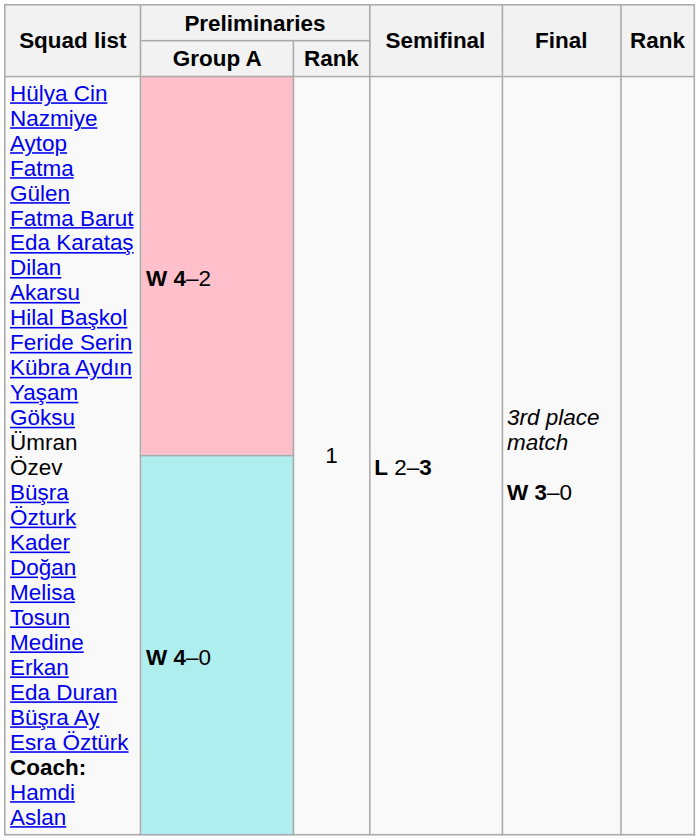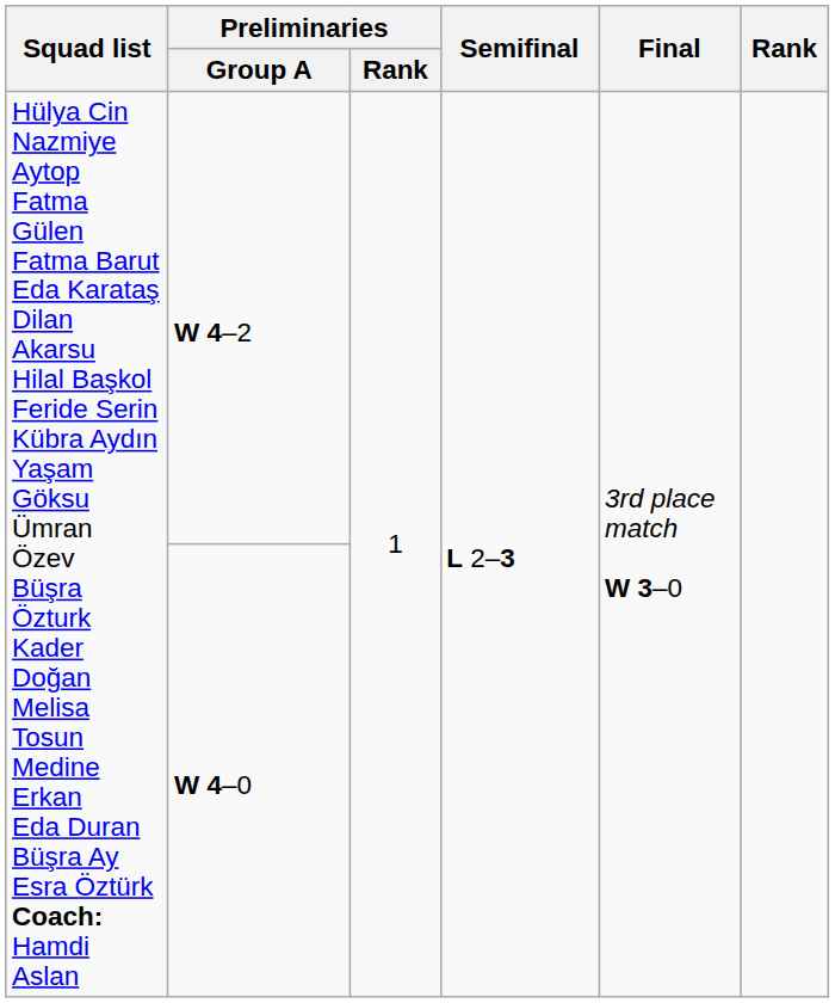W 4–2 | Preliminaries / Group A: pink background -> no background
W 4–0 | Preliminaries / Group A: paleturquoise background -> no background
